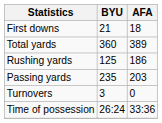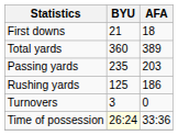rows swapped: Rushing yards <-> Passing yards
Time of possession | BYU: no background -> lightyellow background
